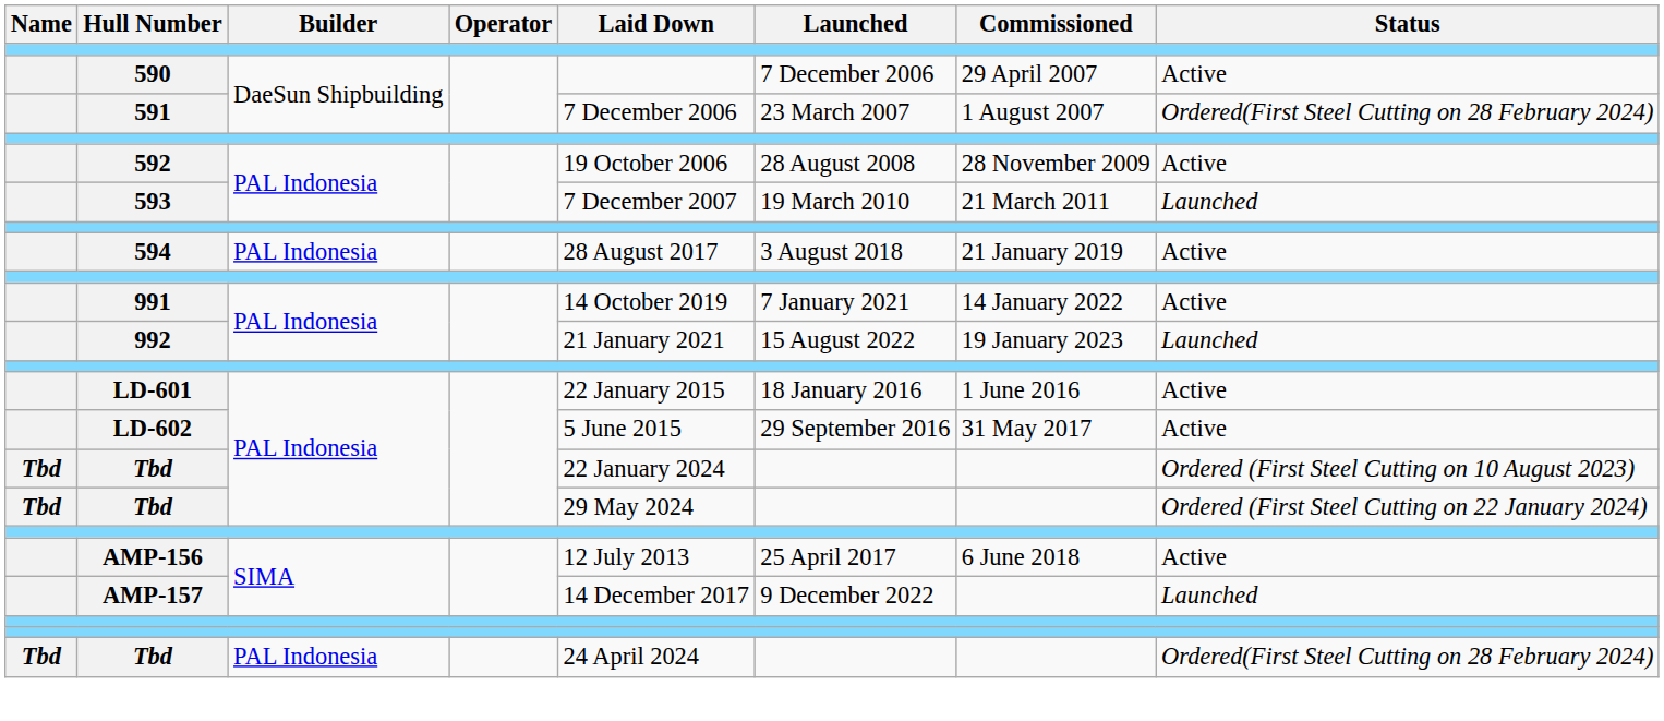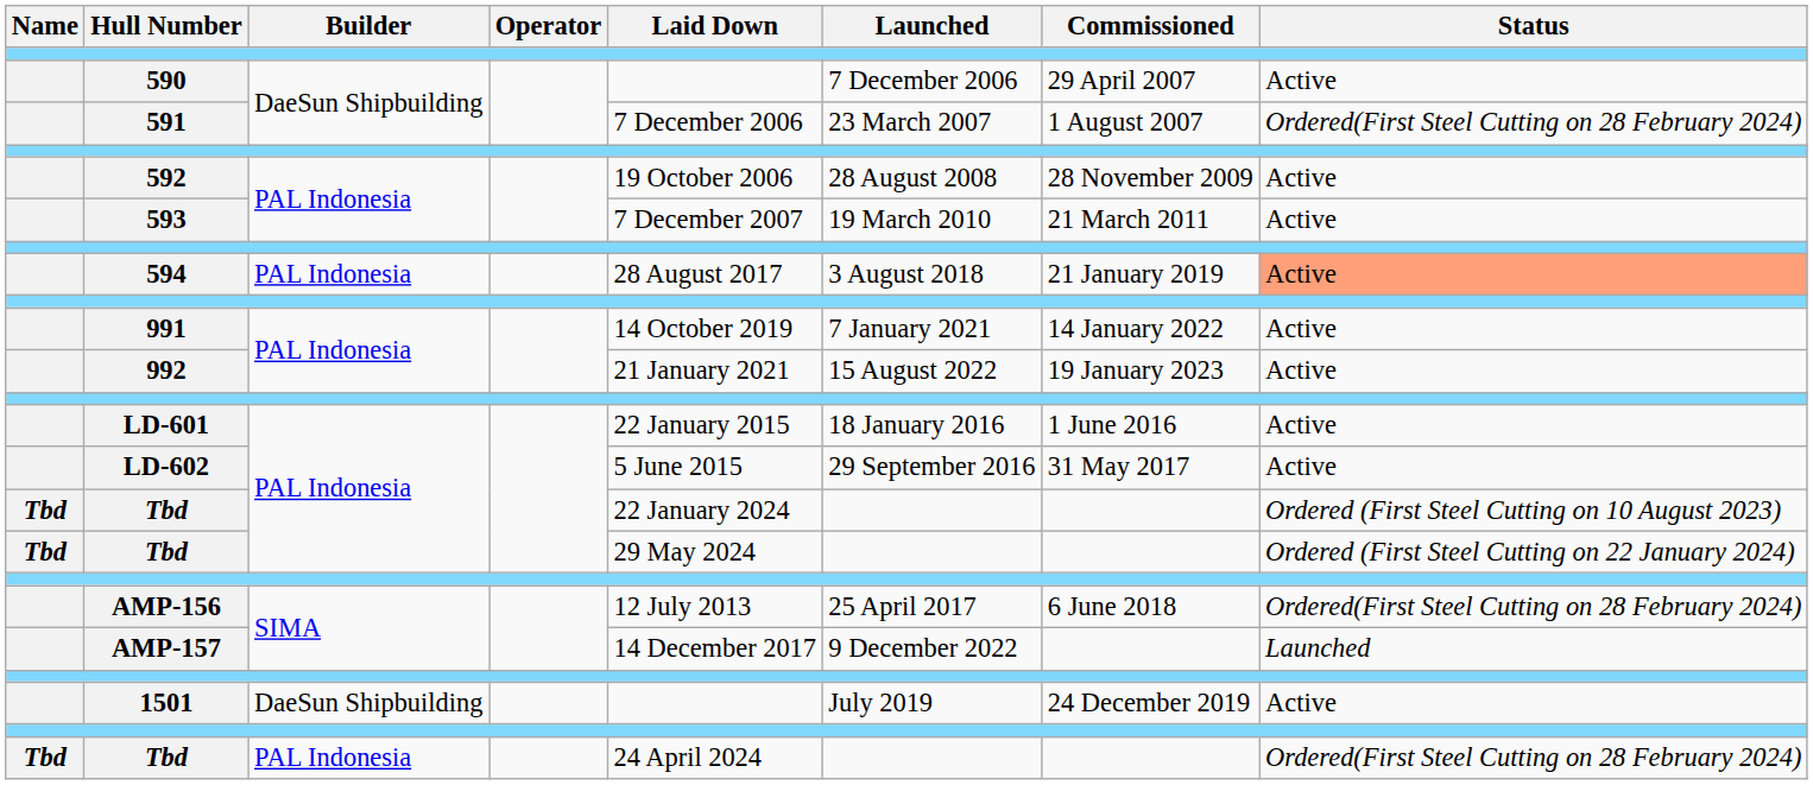593 | Status: Launched -> Active
594 | Status: no background -> lightsalmon background
992 | Status: Launched -> Active
AMP-156 | Status: Active -> Ordered(First Steel Cutting on 28 February 2024)
+ row: 1501 | DaeSun Shipbuilding | July 2019 | 24 December 2019 | Active
